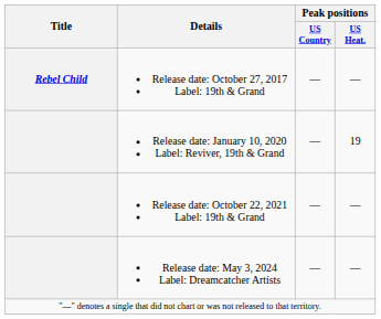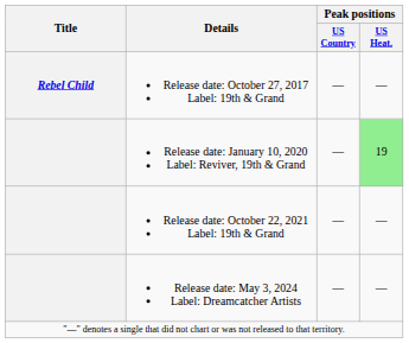Release date: January 10, 2020 Label: Reviver, 19th & Grand | Peak positions / US Heat.: no background -> lightgreen background
